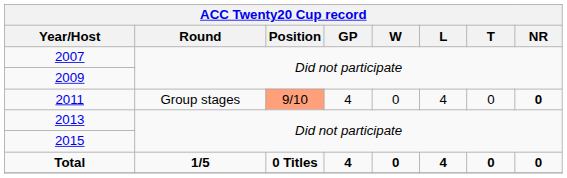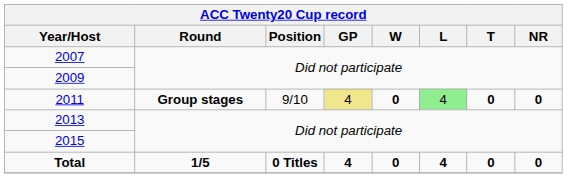2011 | Round: normal -> bold
2011 | Position: lightsalmon background -> no background
2011 | GP: no background -> khaki background
2011 | W: normal -> bold
2011 | L: no background -> lightgreen background
2011 | T: normal -> bold
